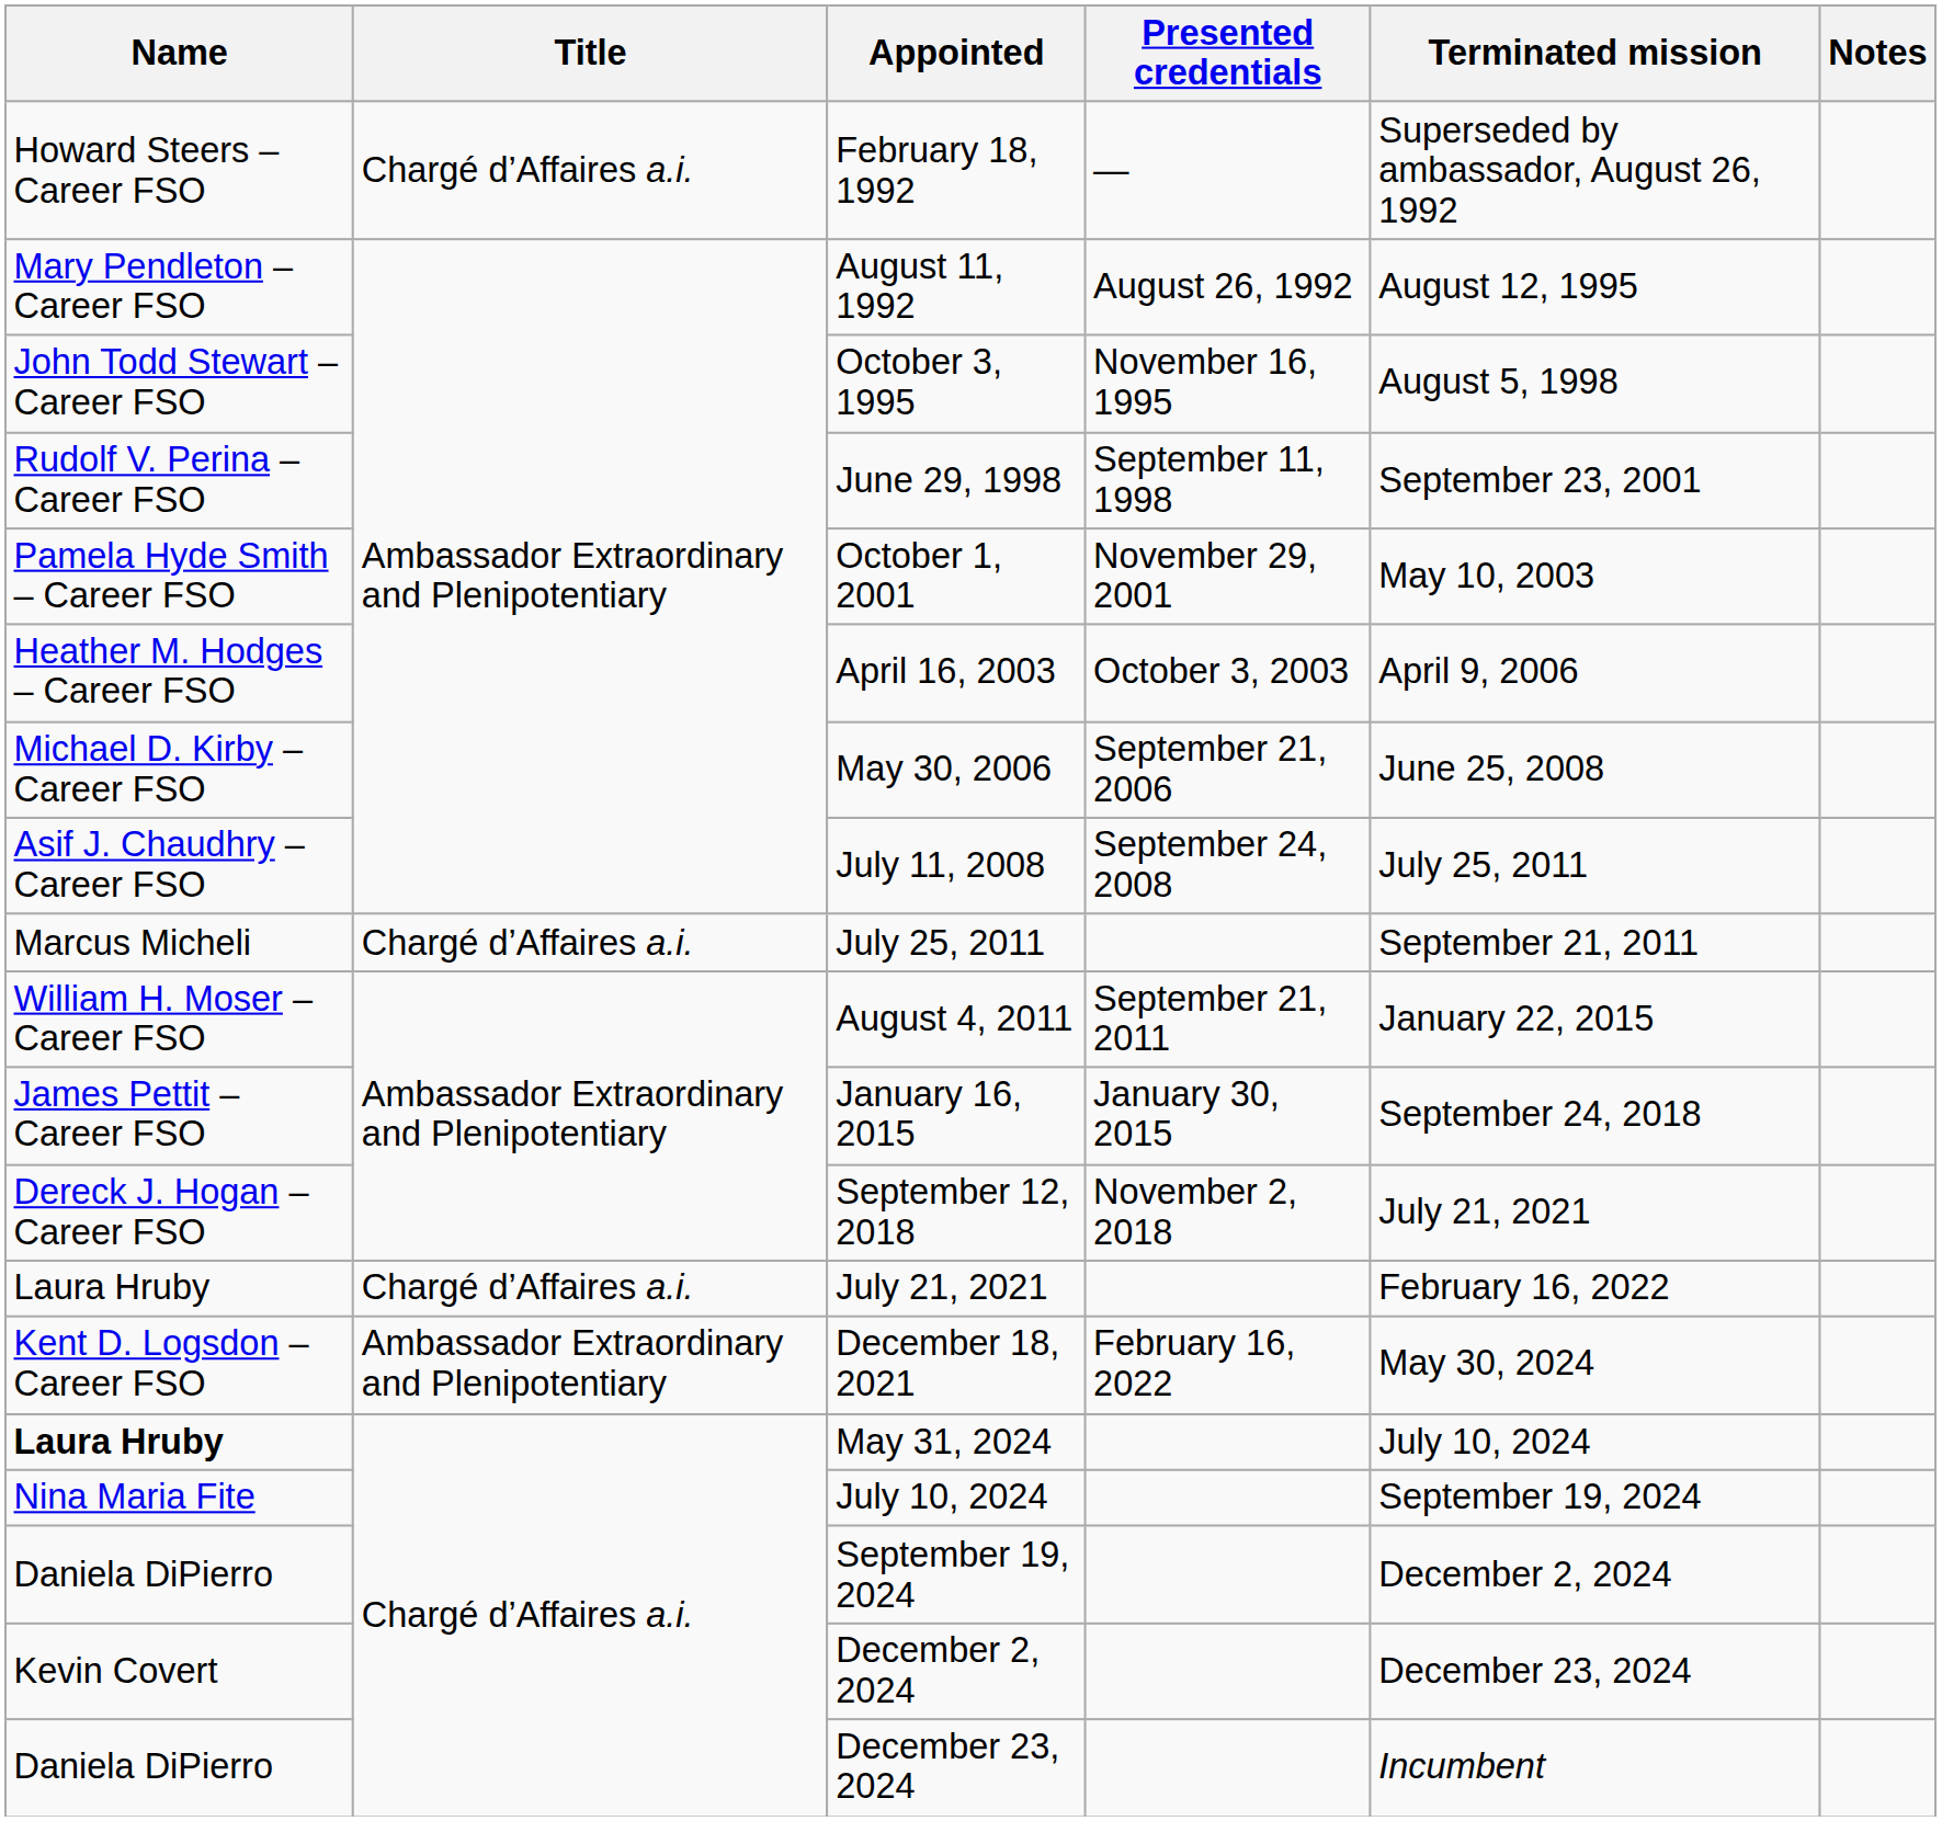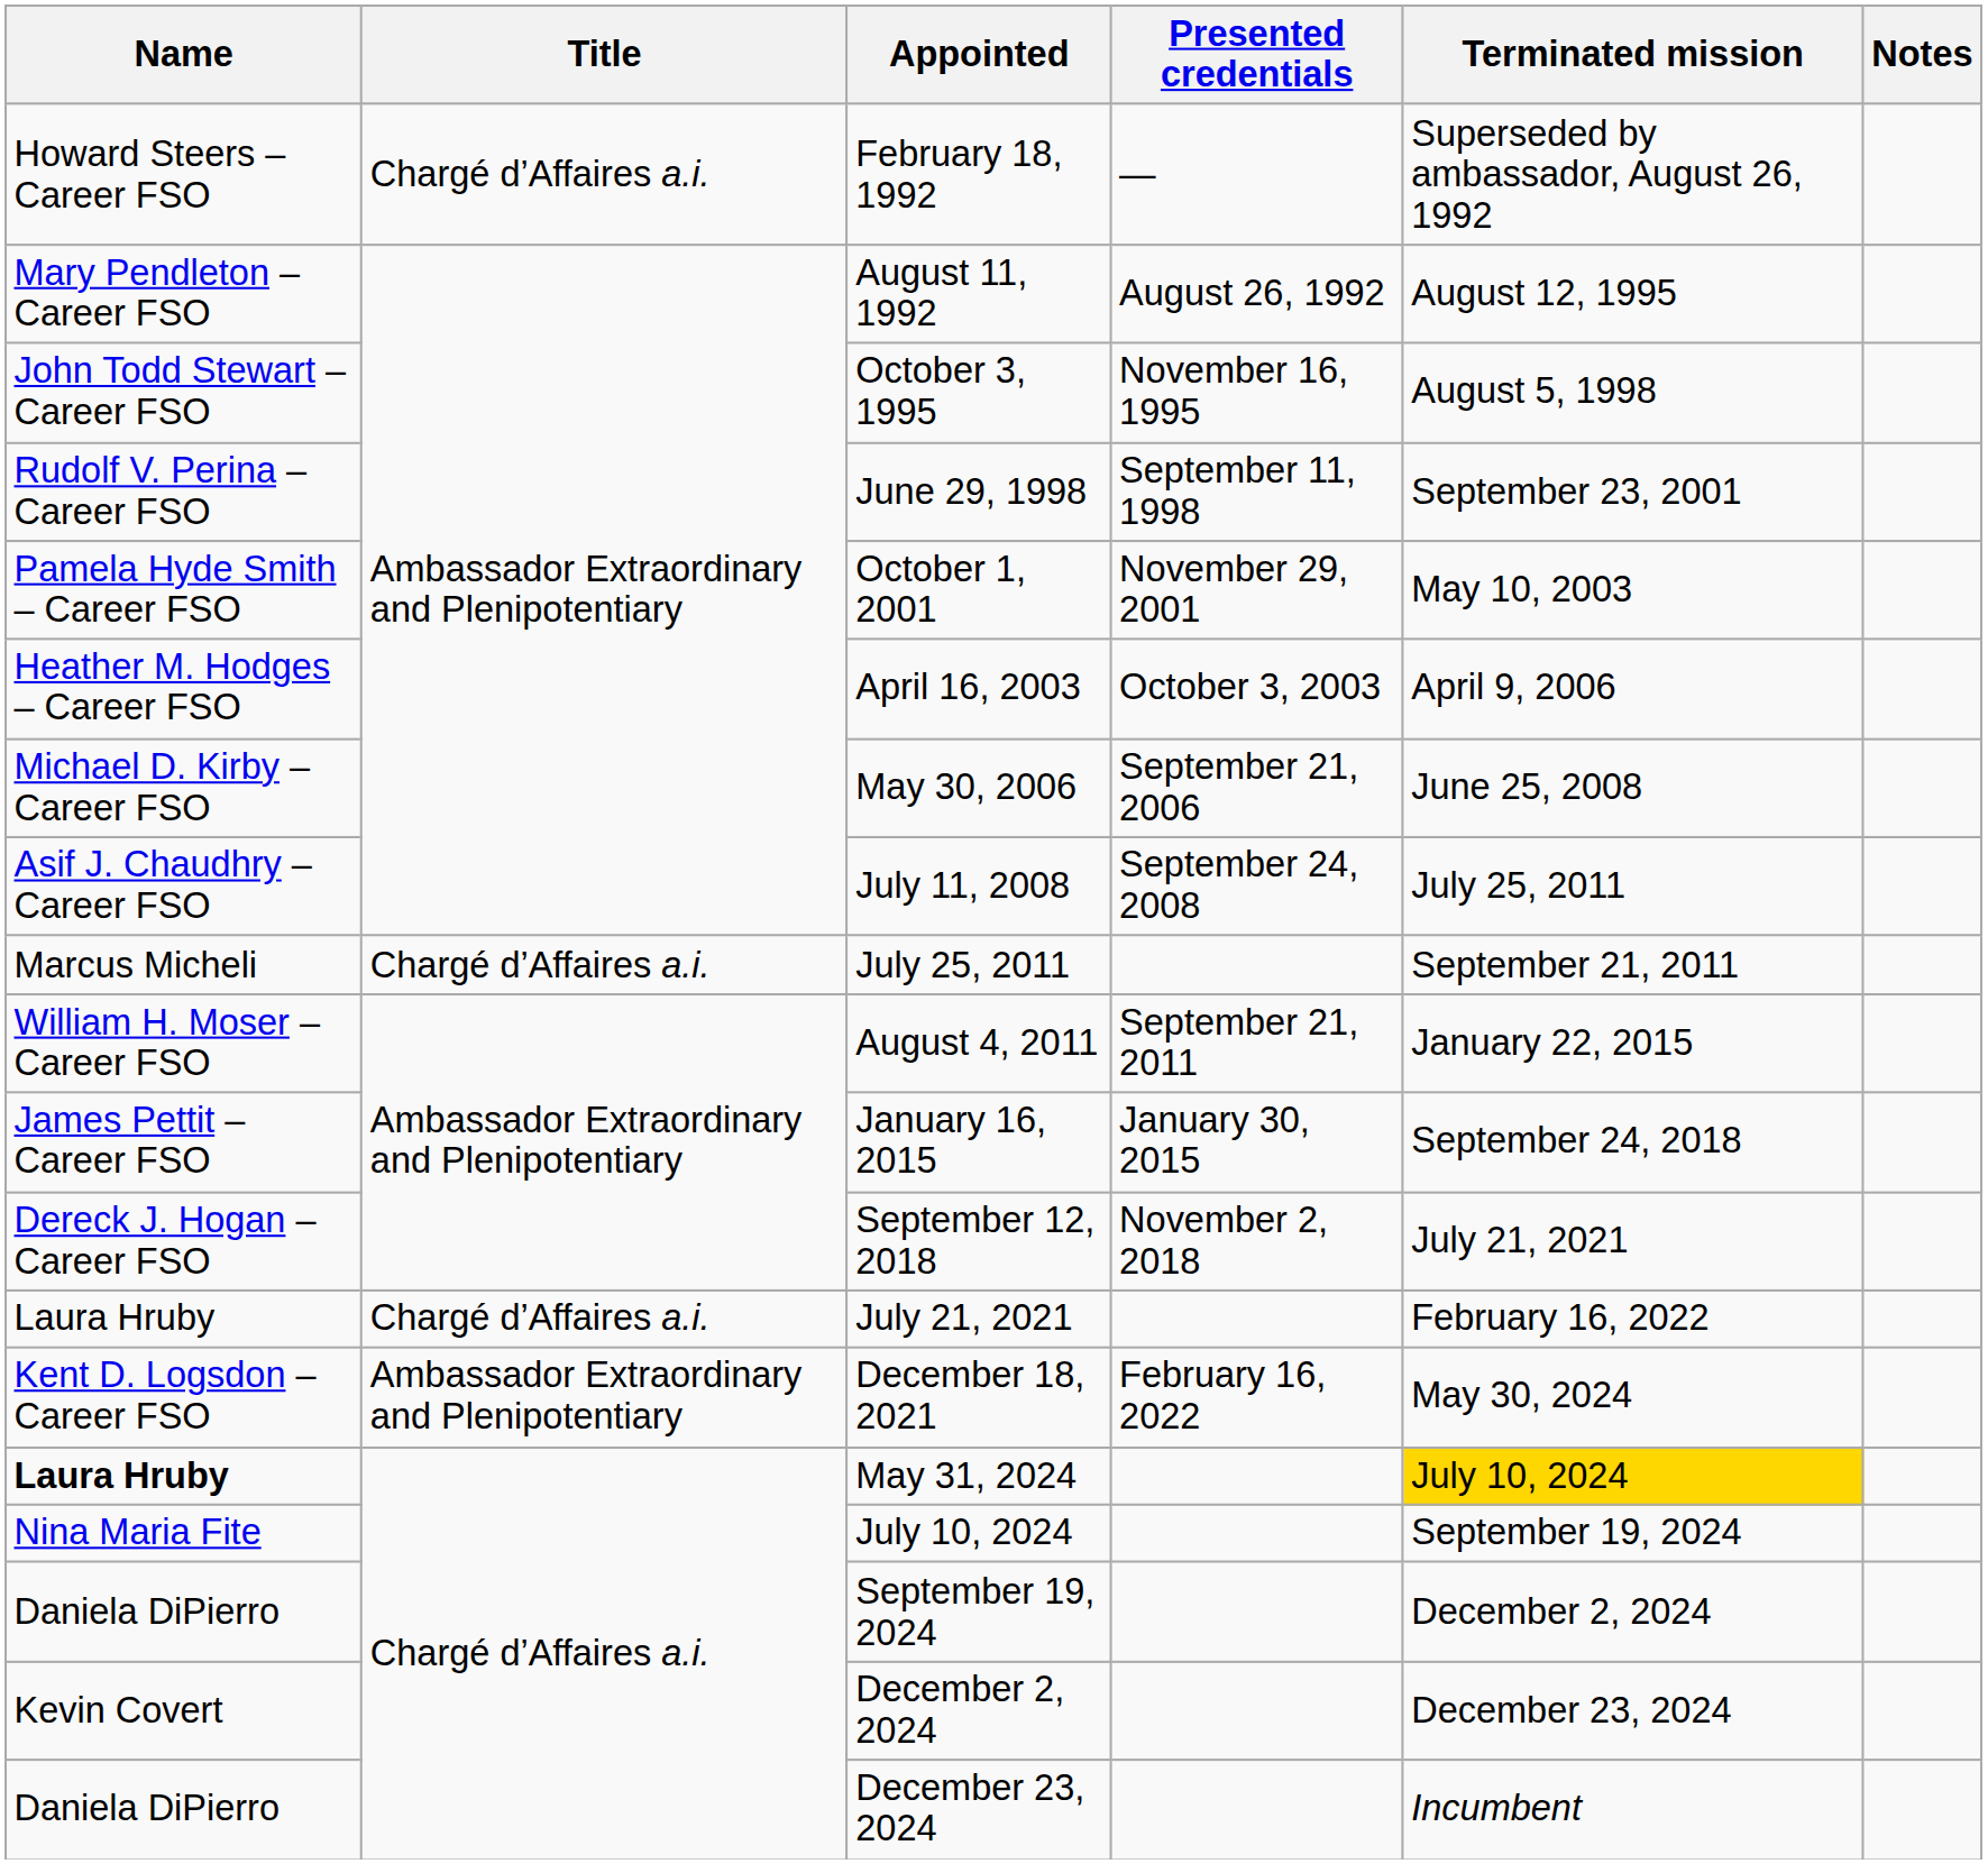May 31, 2024 | Terminated mission: no background -> gold background
